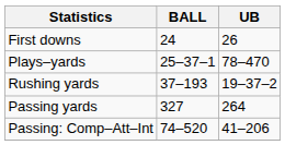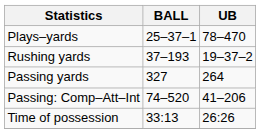- row: First downs | 24 | 26
+ row: Time of possession | 33:13 | 26:26
